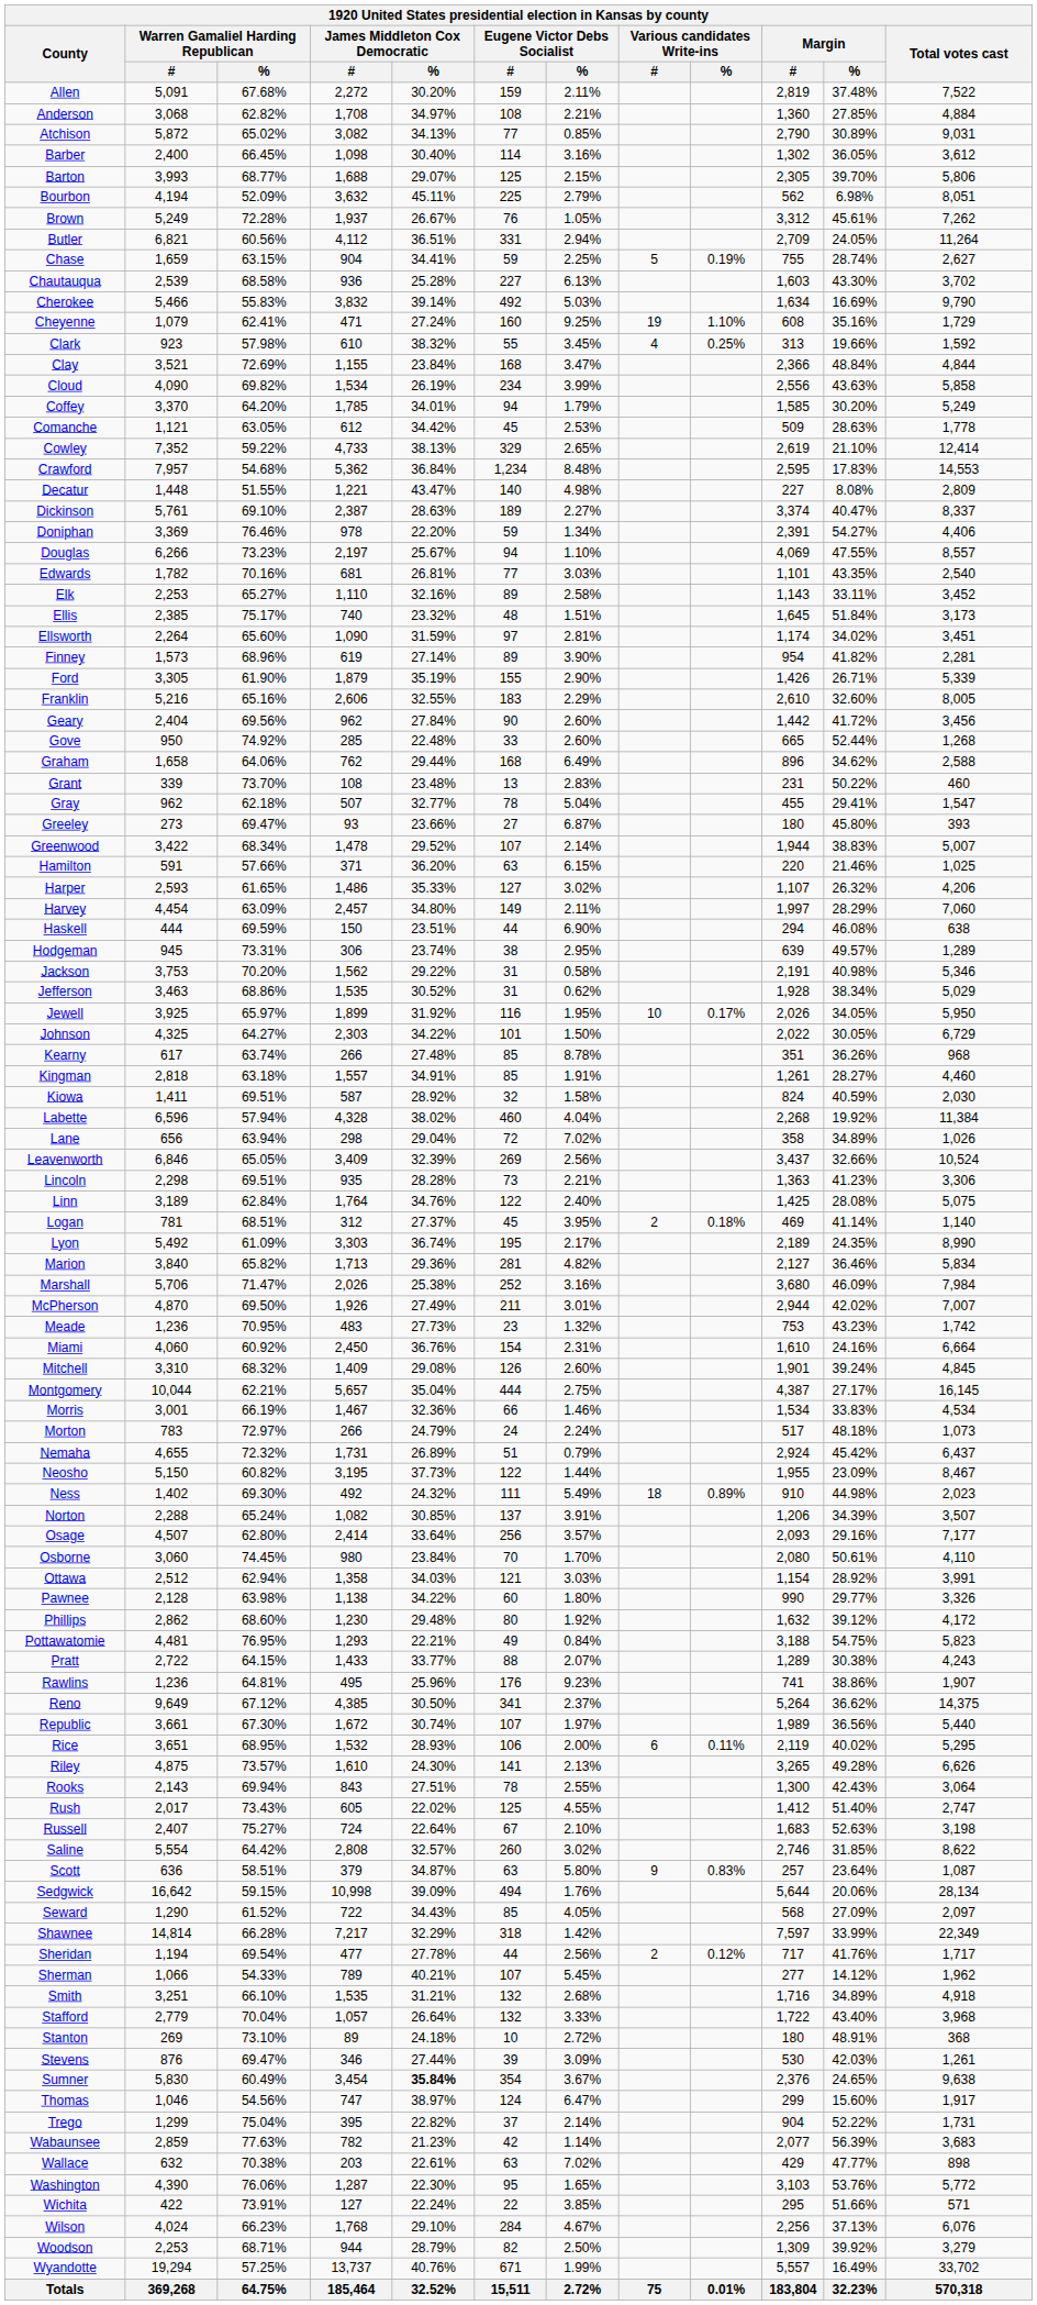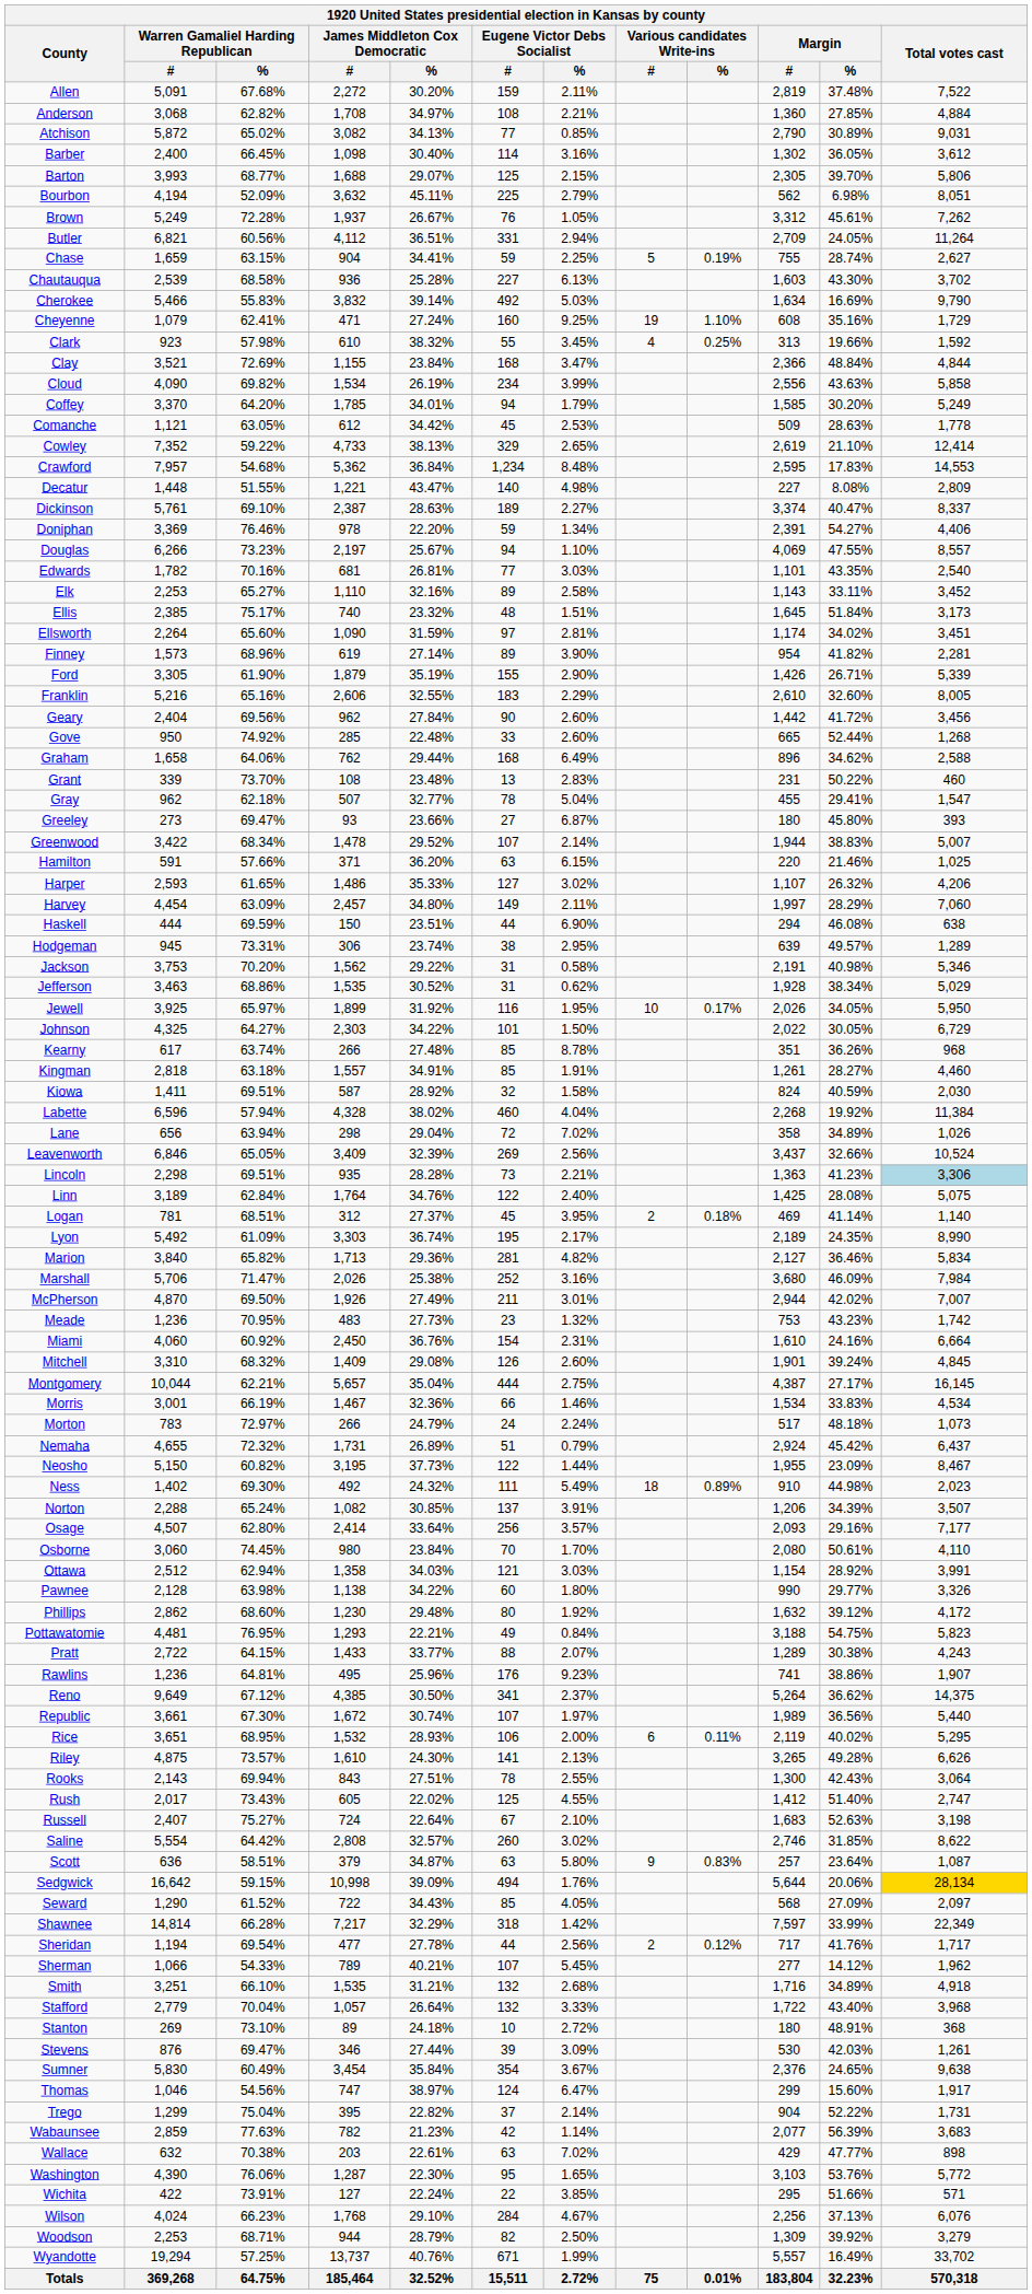Lincoln | Total votes cast: no background -> lightblue background
Sedgwick | Total votes cast: no background -> gold background
Sumner | James Middleton Cox Democratic / %: bold -> normal
